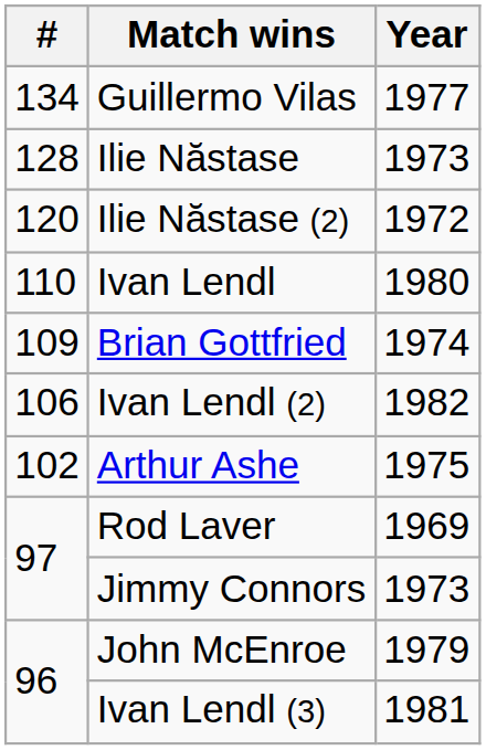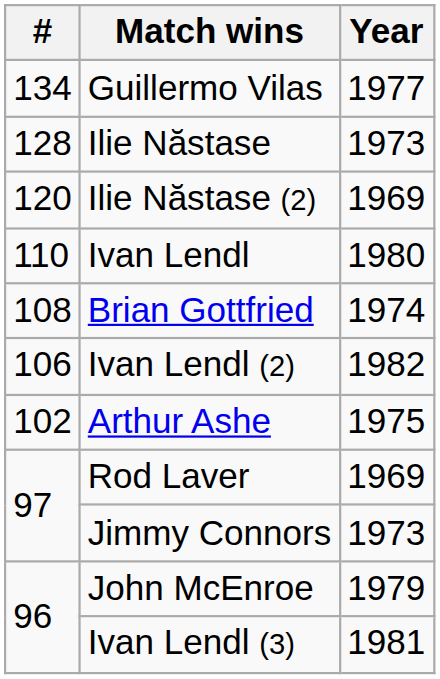Ilie Năstase (2) | Year: 1972 -> 1969
Brian Gottfried | #: 109 -> 108
